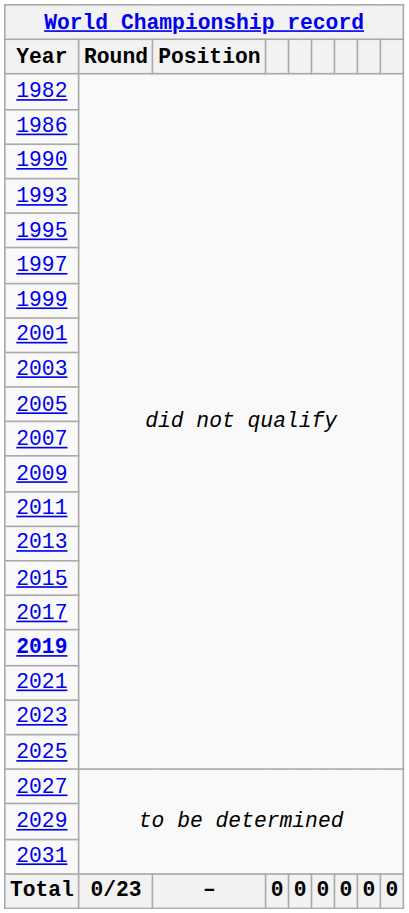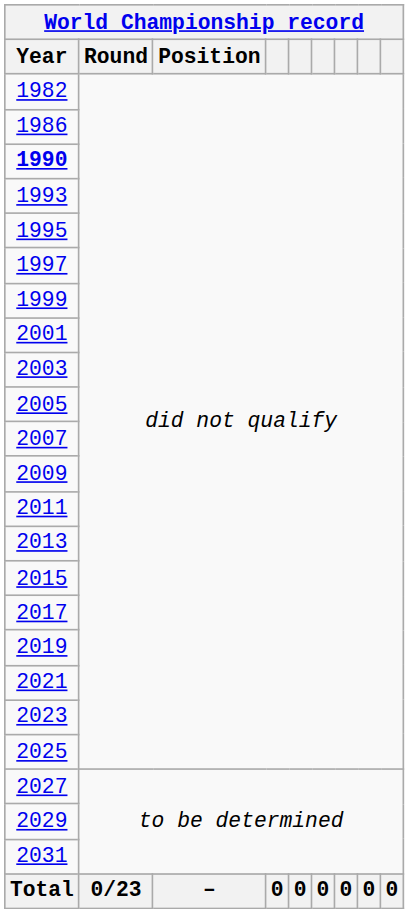1990 | Year: normal -> bold
2019 | Year: bold -> normal
